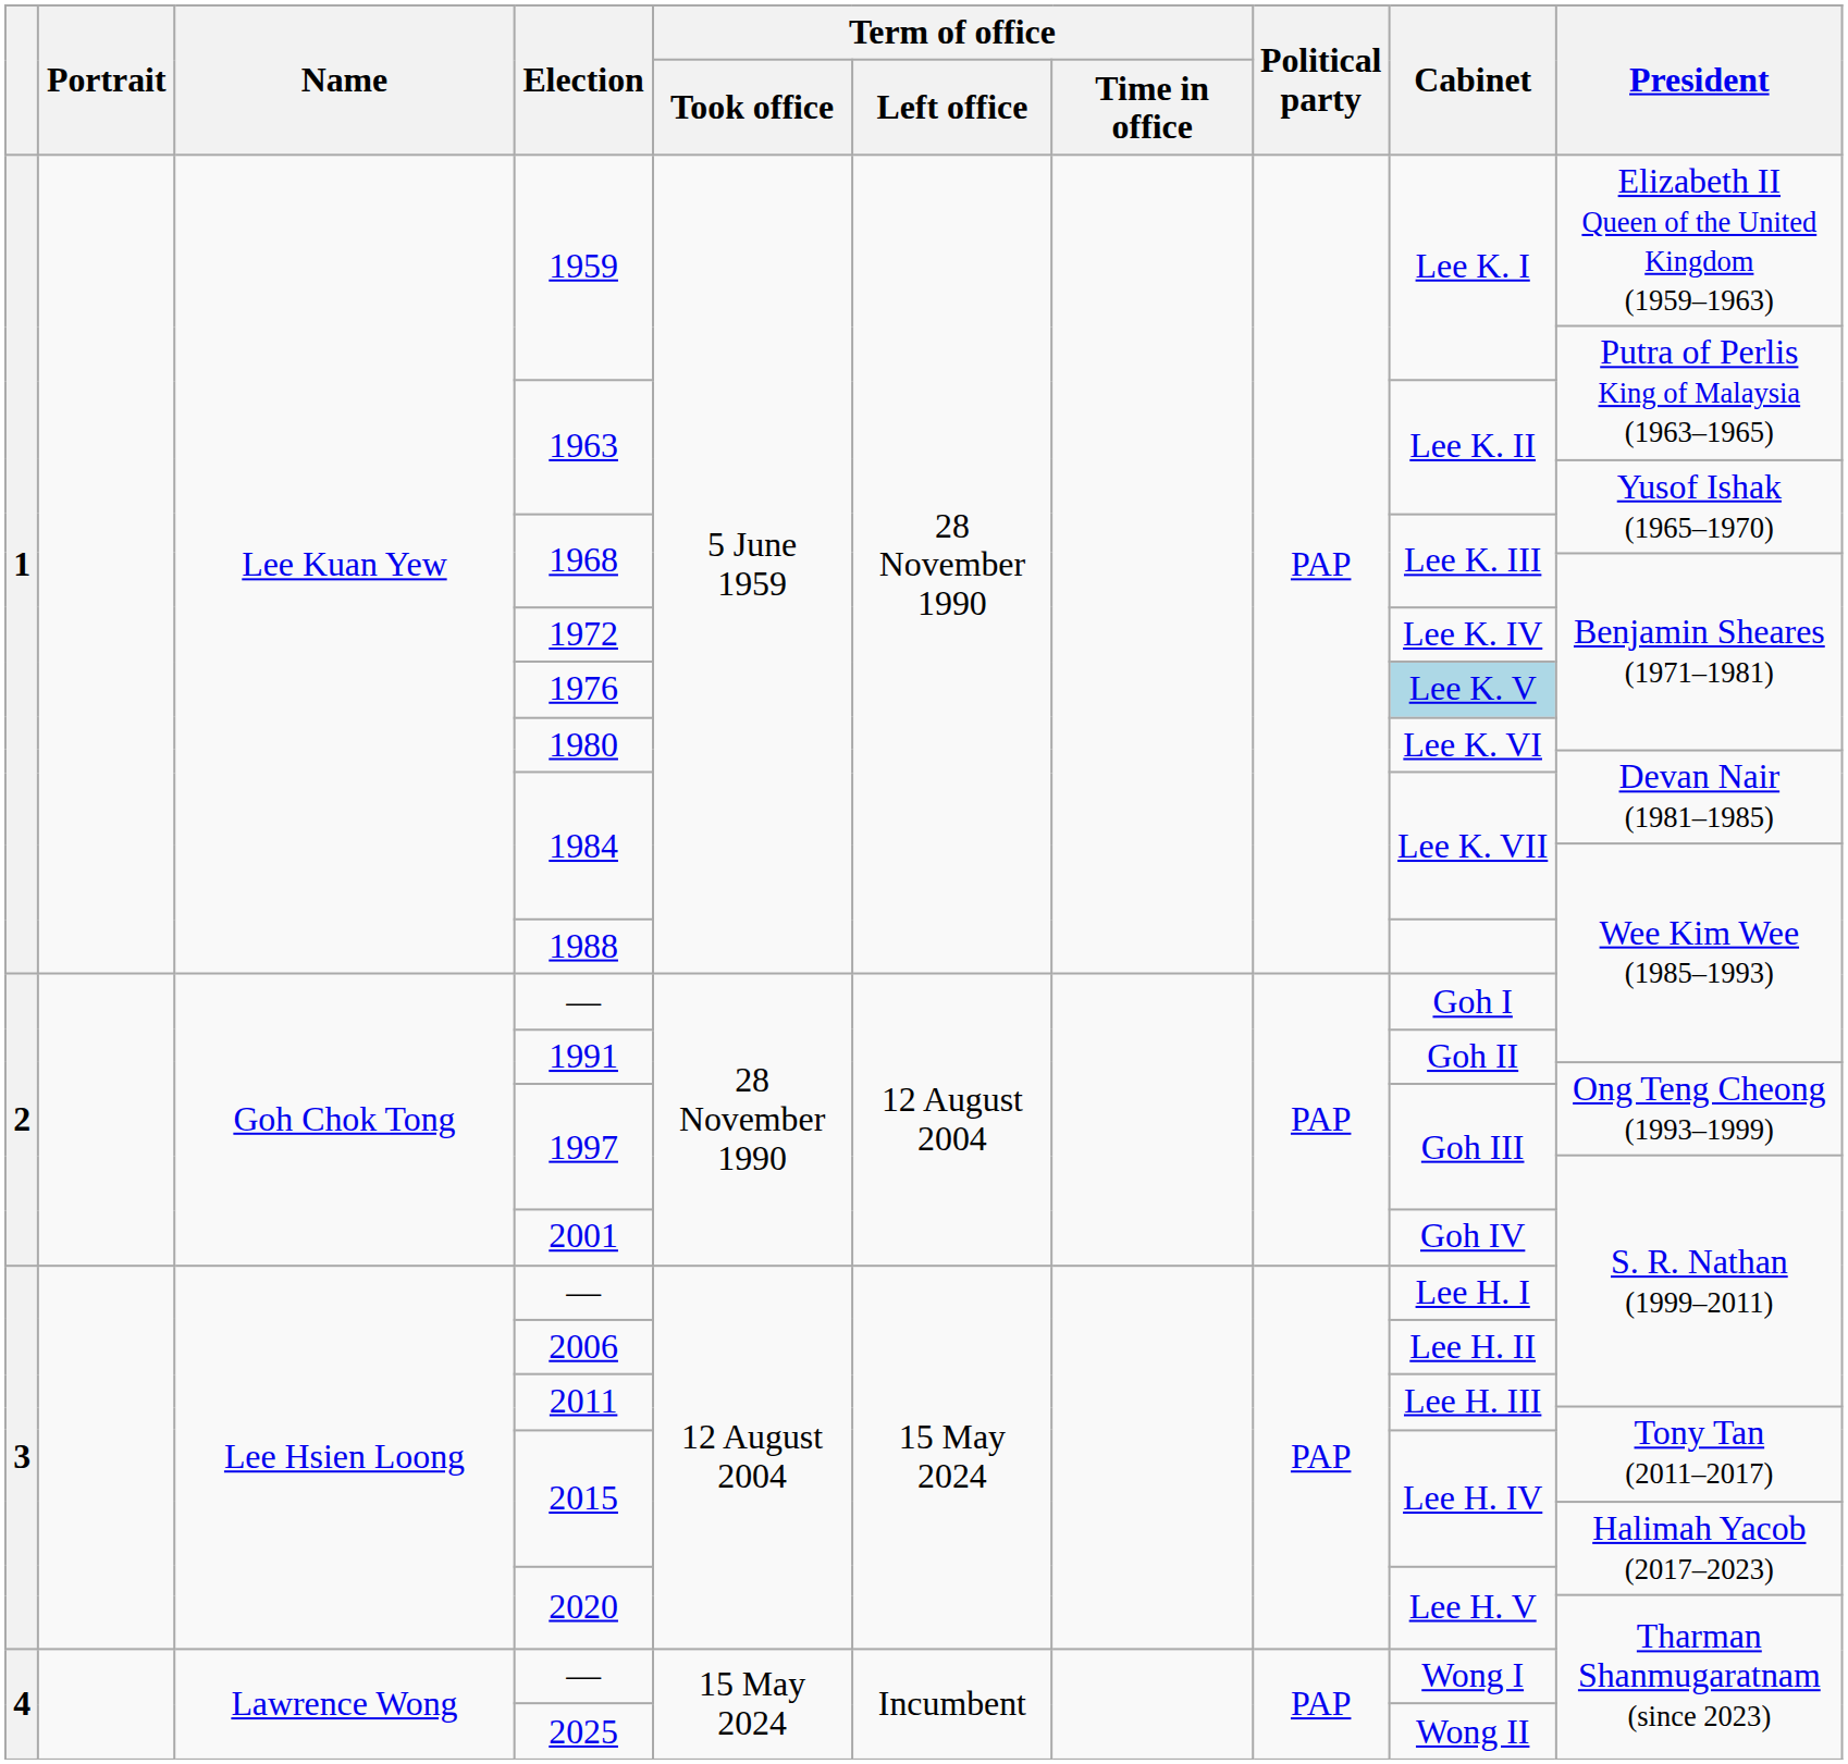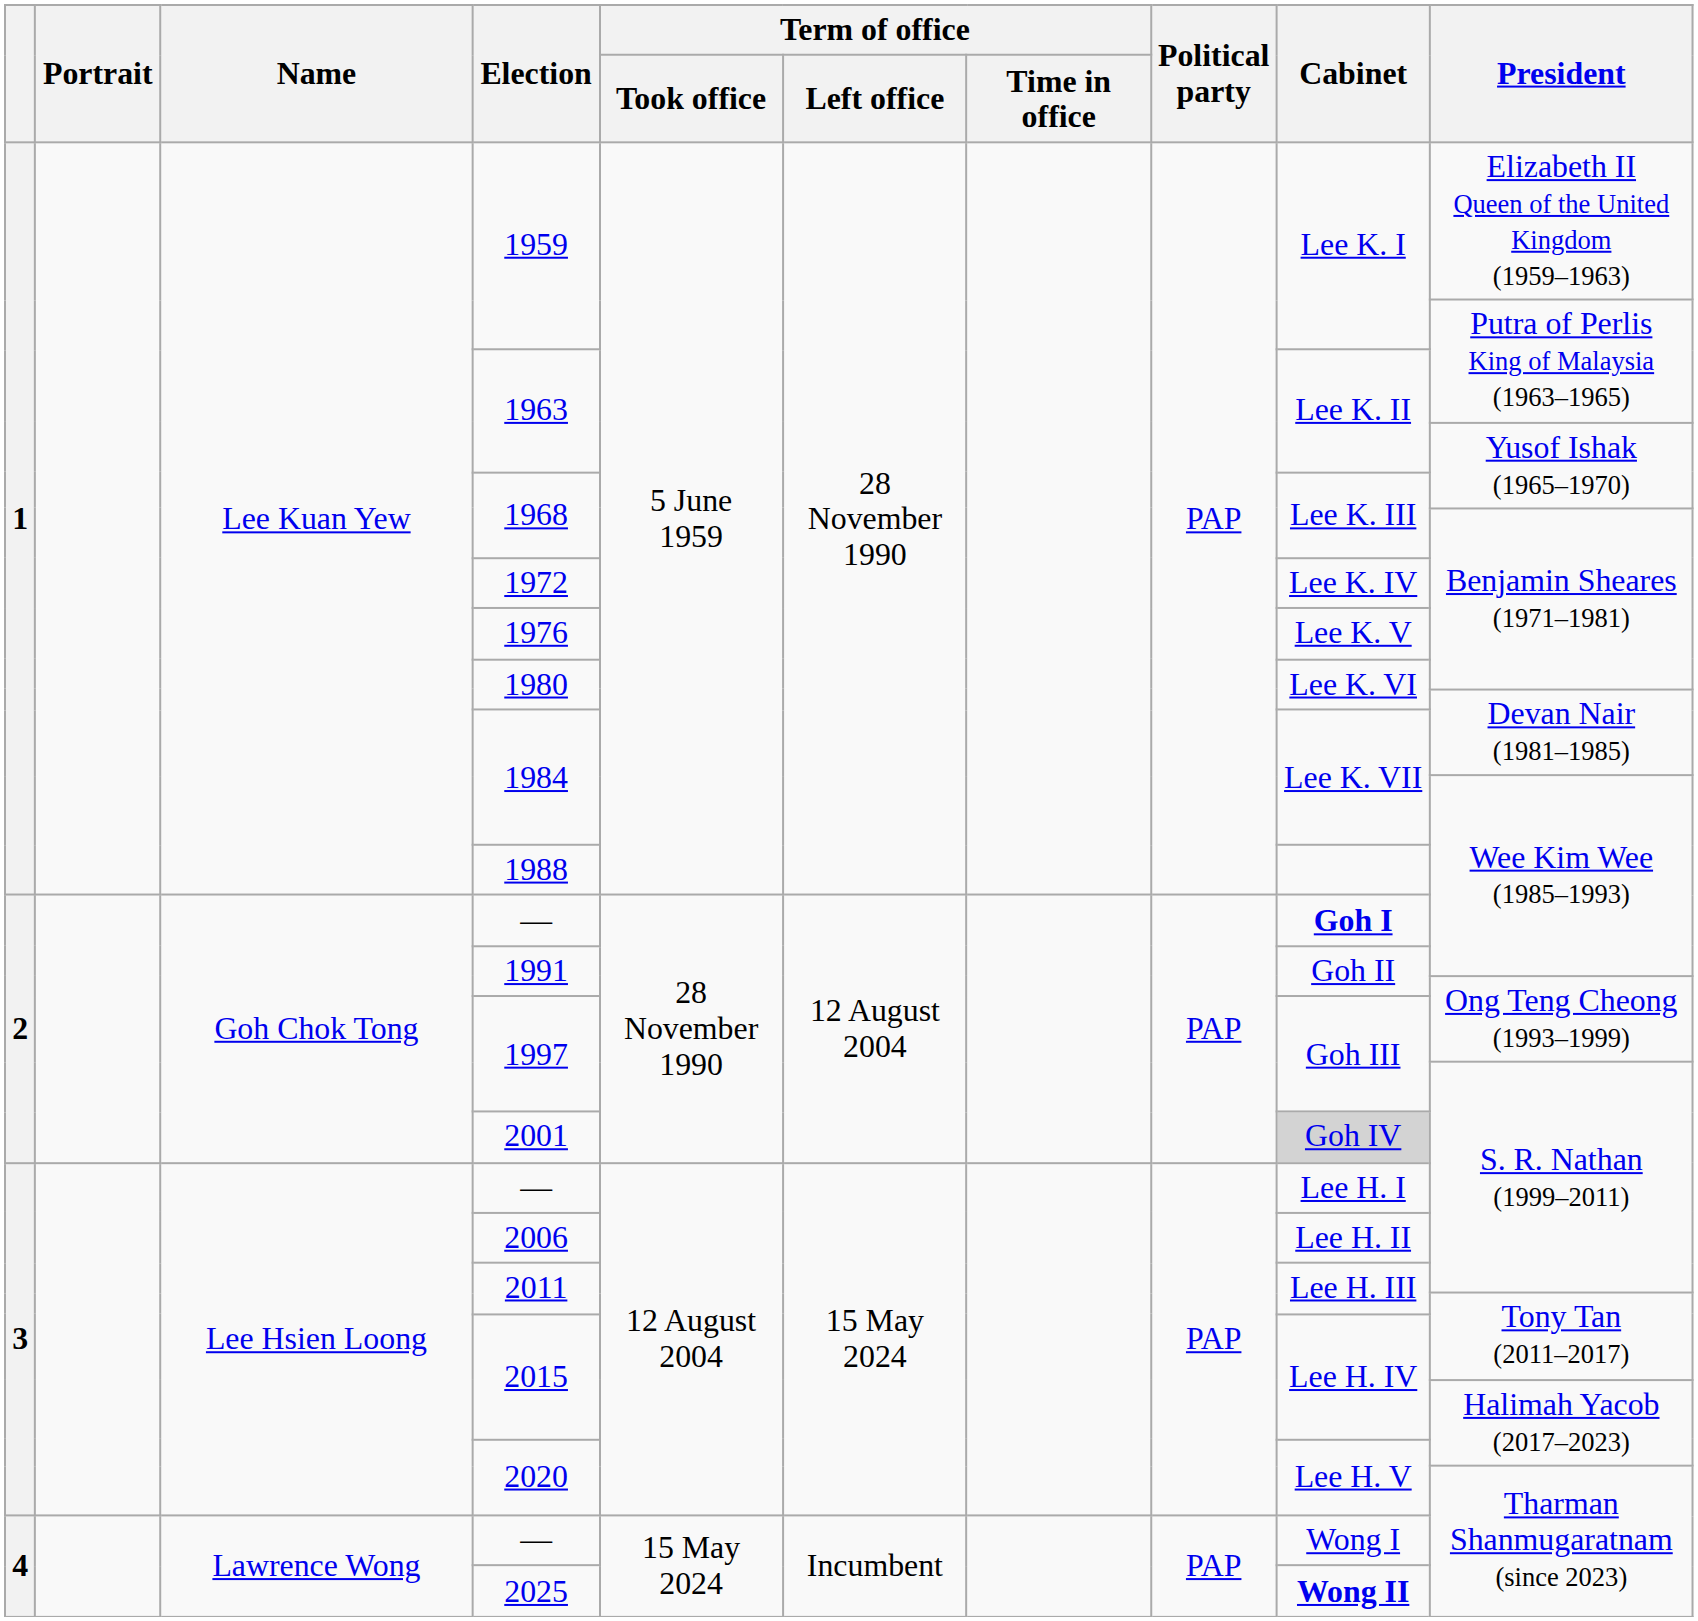1976 | Cabinet: lightblue background -> no background
2 / — | Cabinet: normal -> bold
2001 | Cabinet: no background -> lightgrey background
2025 | Cabinet: normal -> bold
